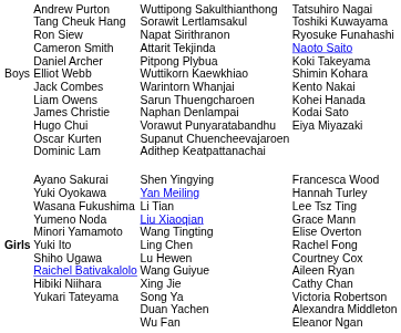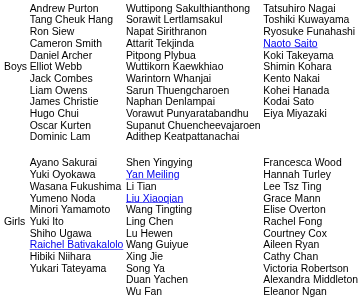Girls | column 1: bold -> normal
